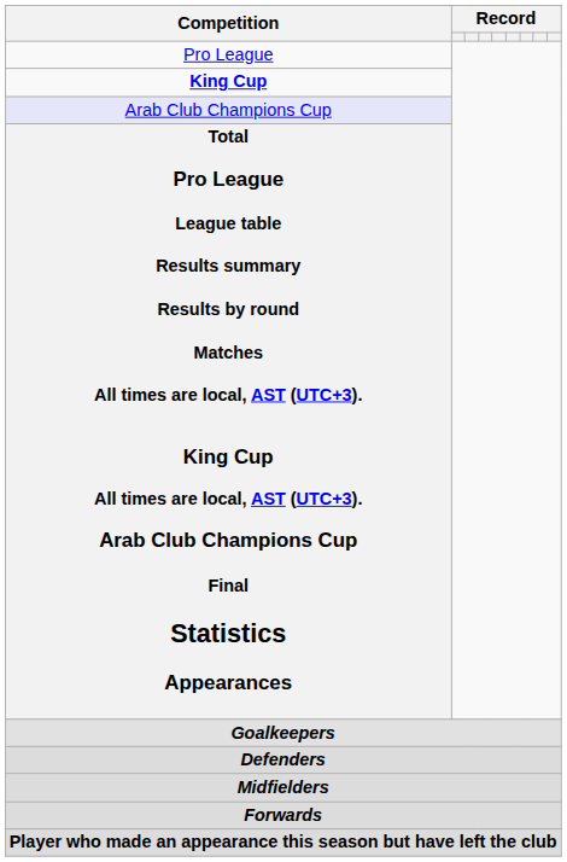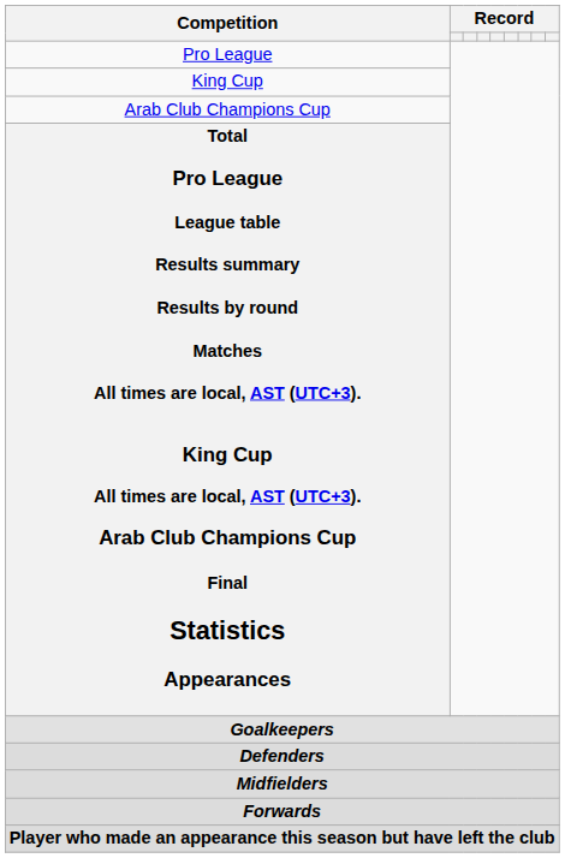King Cup | Competition: bold -> normal
Arab Club Champions Cup | Competition: lavender background -> no background
